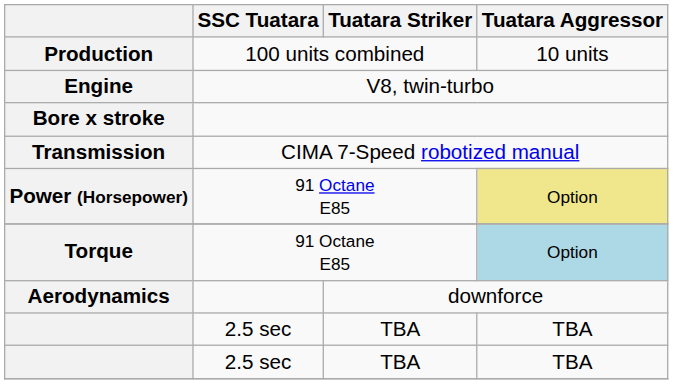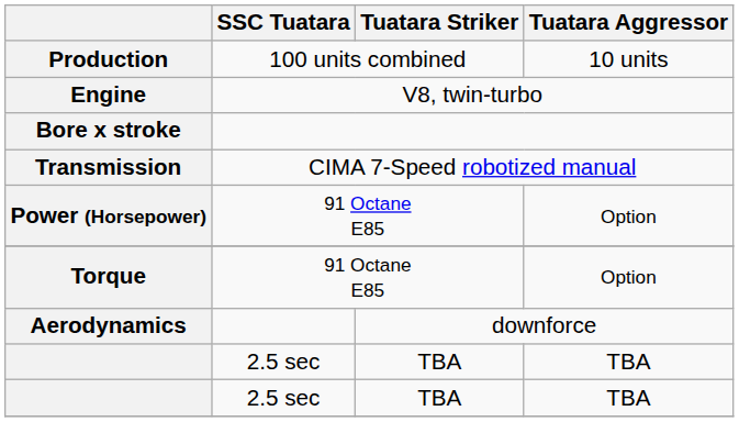Power (Horsepower) | Tuatara Aggressor: khaki background -> no background
Torque | Tuatara Aggressor: lightblue background -> no background
